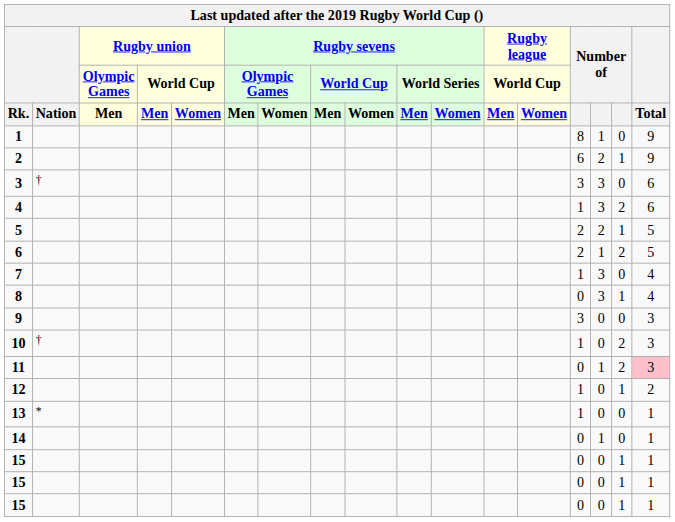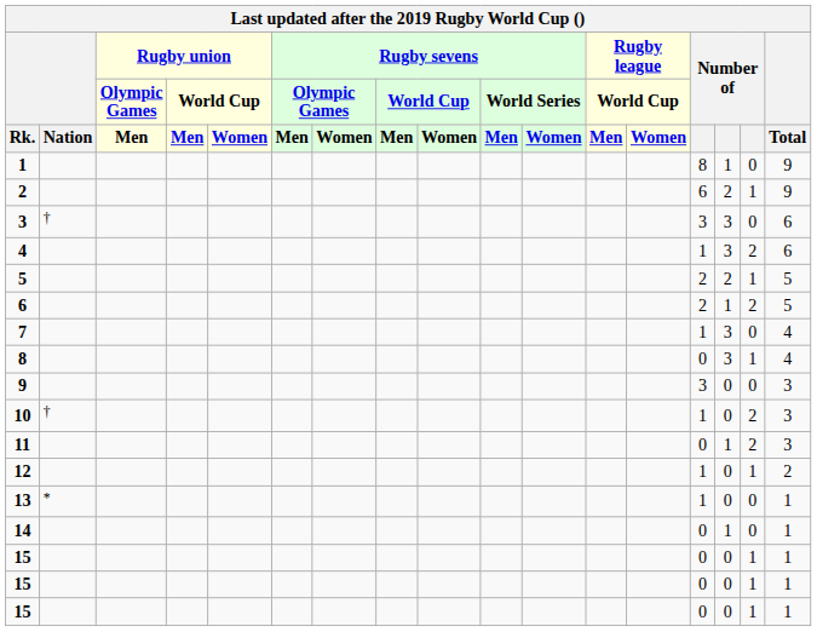11 | Total: pink background -> no background
